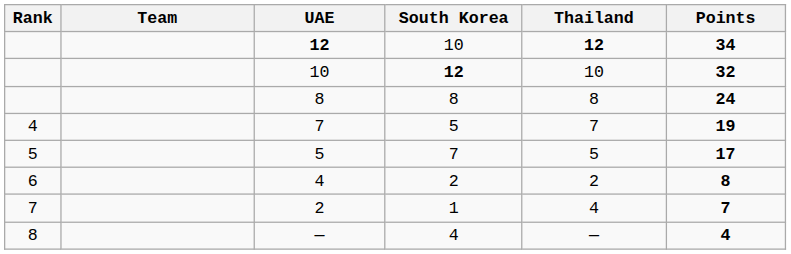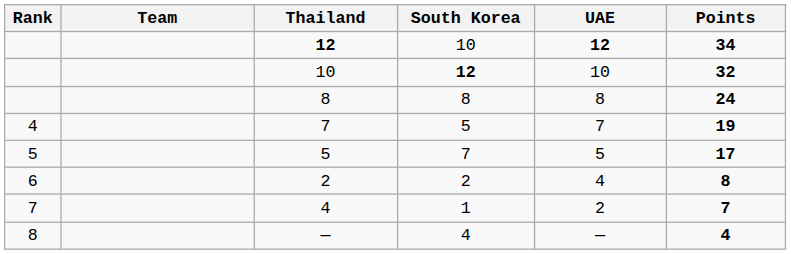columns swapped: Thailand <-> UAE
